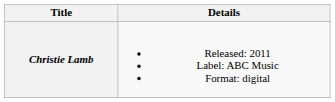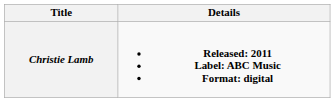Christie Lamb | Details: normal -> bold
